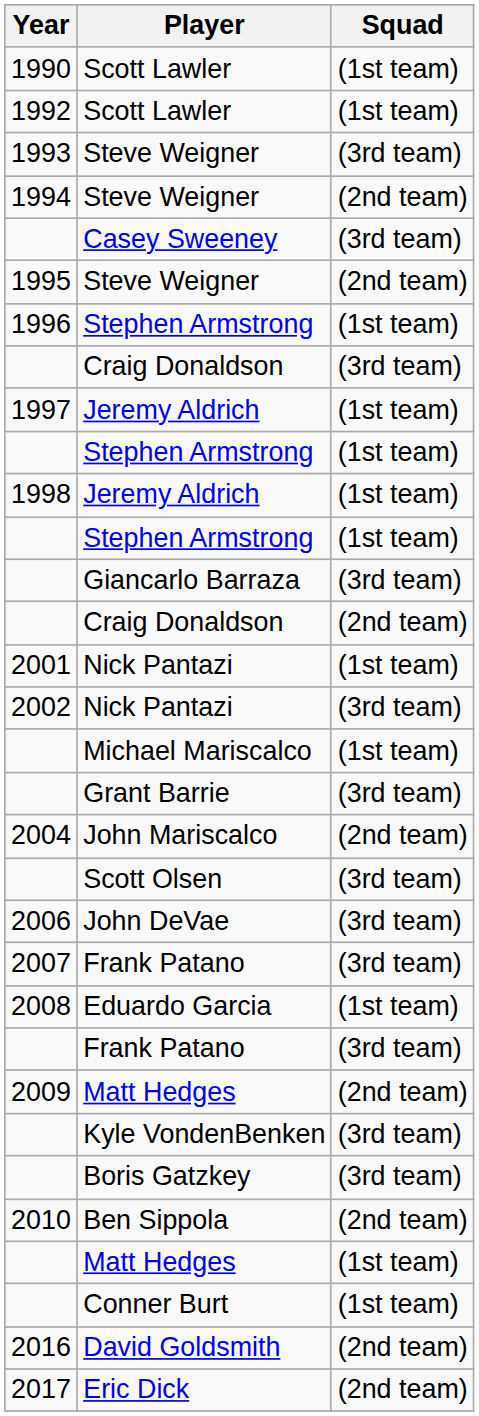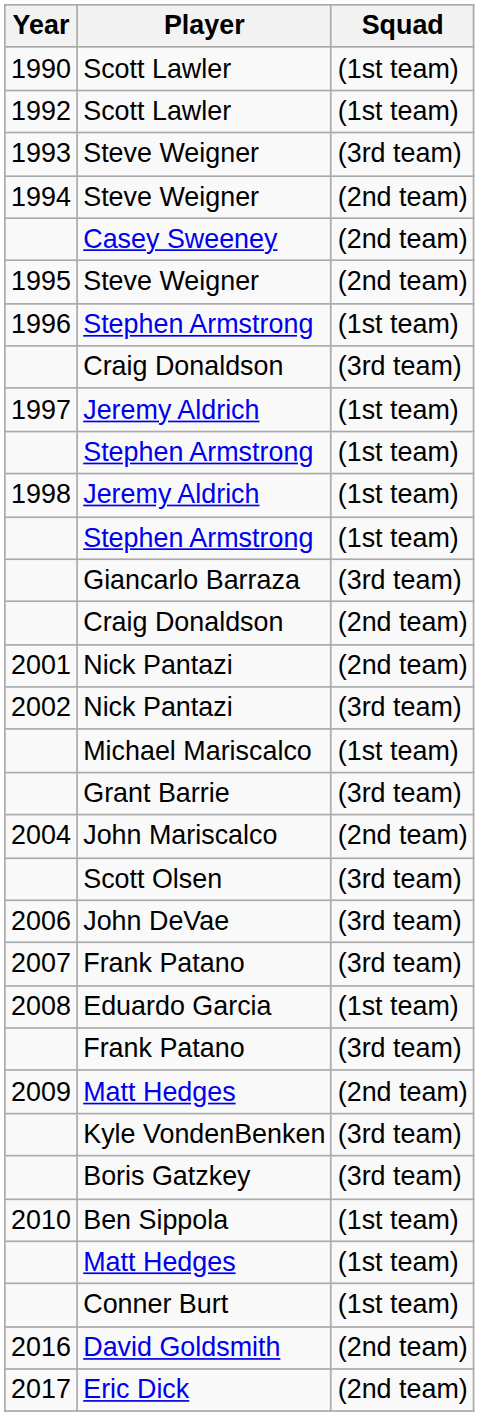Casey Sweeney | Squad: (3rd team) -> (2nd team)
2001 / Nick Pantazi | Squad: (1st team) -> (2nd team)
Ben Sippola | Squad: (2nd team) -> (1st team)
